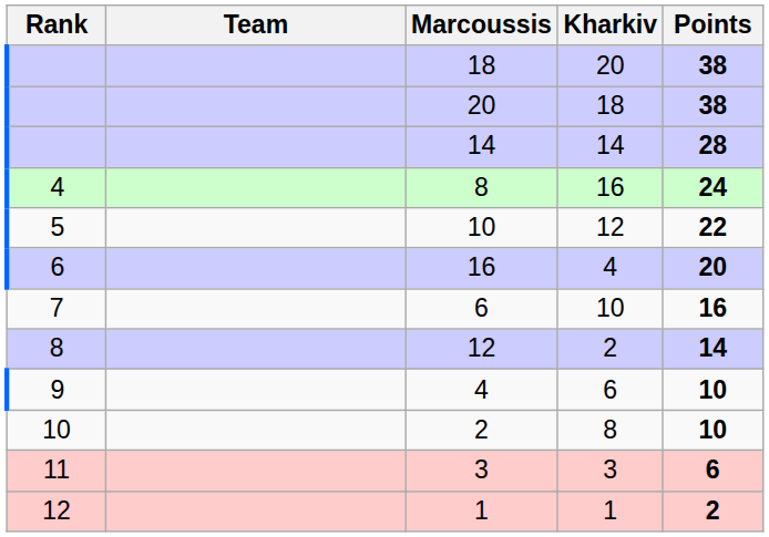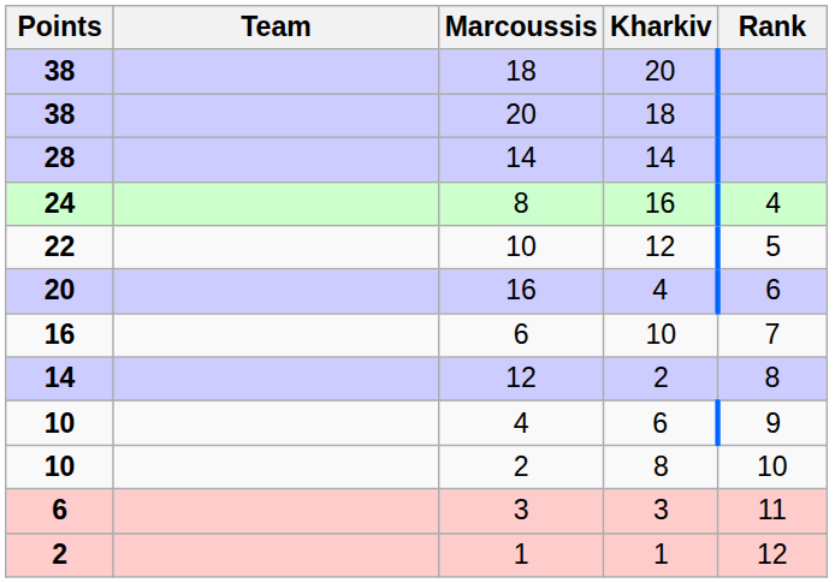columns swapped: Rank <-> Points
